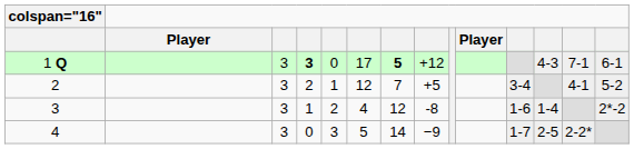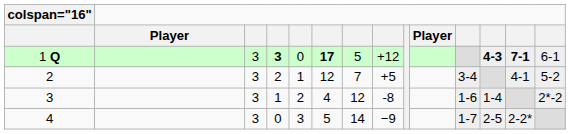1 Q | column 6: normal -> bold
1 Q | column 7: bold -> normal
1 Q | column 12: normal -> bold
1 Q | column 13: normal -> bold
